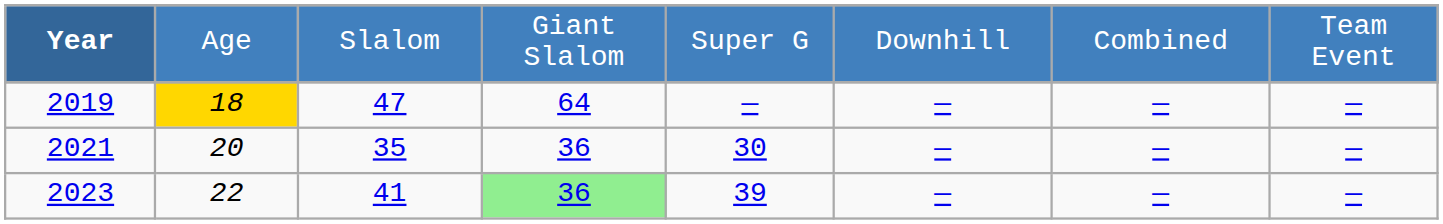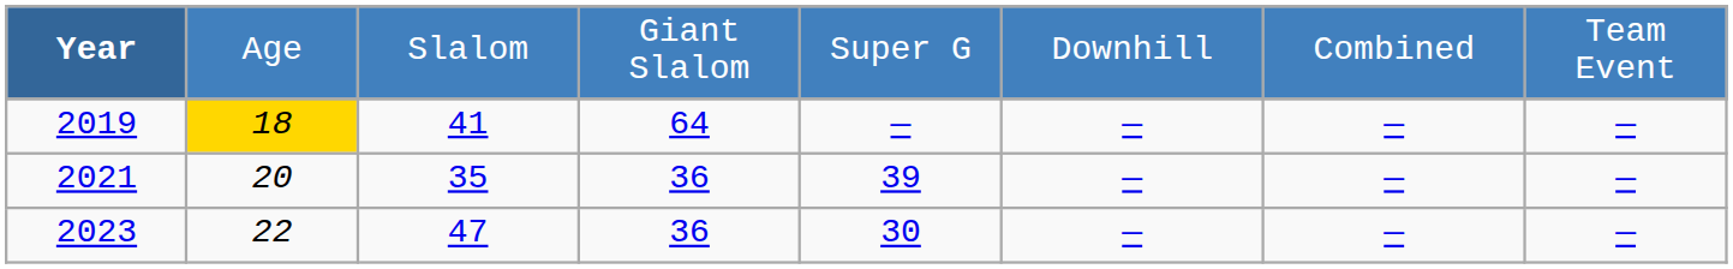2019 | column 3: 47 -> 41
2021 | column 5: 30 -> 39
2023 | column 3: 41 -> 47
2023 | column 4: lightgreen background -> no background
2023 | column 5: 39 -> 30
